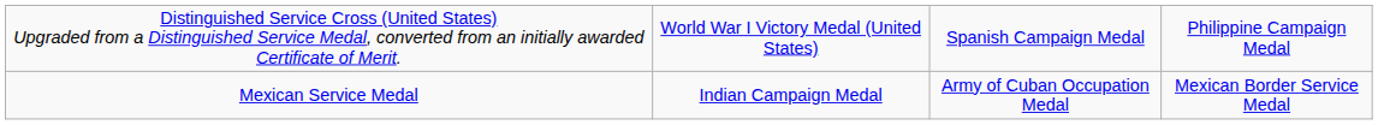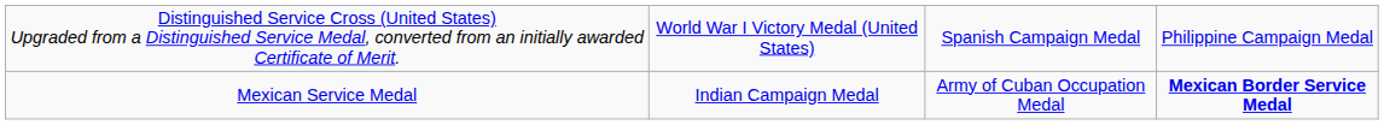Mexican Service Medal | column 4: normal -> bold
